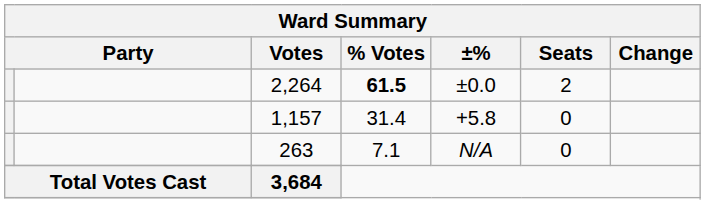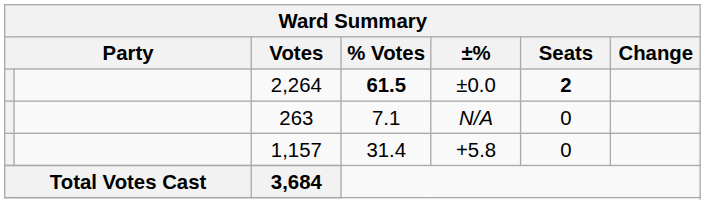2,264 | Seats: normal -> bold
rows swapped: 1,157 <-> 263
